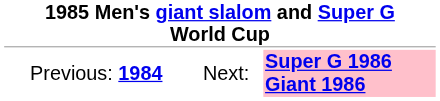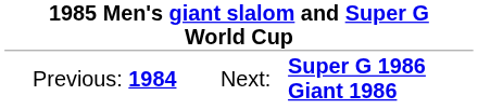Previous: 1984 | column 3: pink background -> no background
